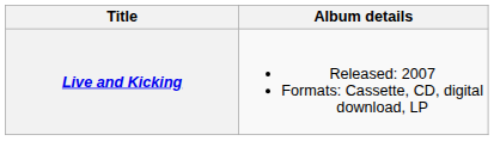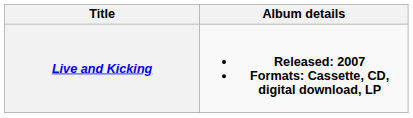Live and Kicking | Album details: normal -> bold
